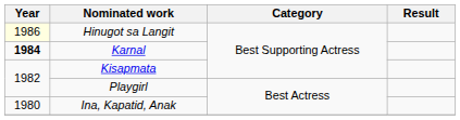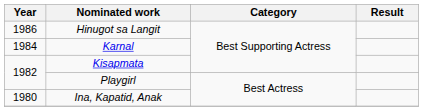Hinugot sa Langit | Year: lightyellow background -> no background
Karnal | Year: bold -> normal
